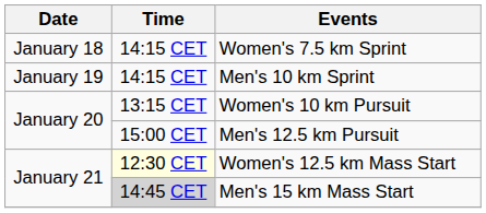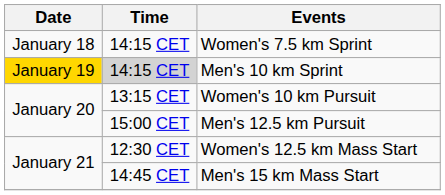Men's 10 km Sprint | Date: no background -> gold background
Men's 10 km Sprint | Time: no background -> lightgrey background
Women's 12.5 km Mass Start | Time: lightyellow background -> no background
Men's 15 km Mass Start | Time: lightgrey background -> no background
